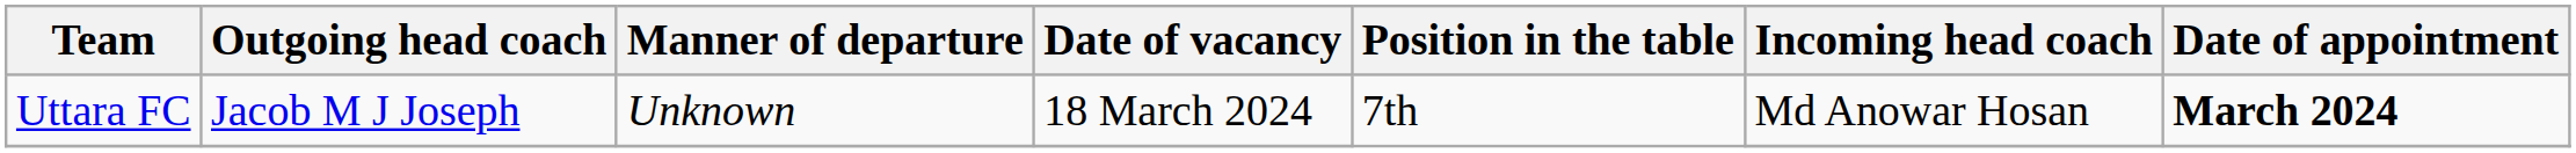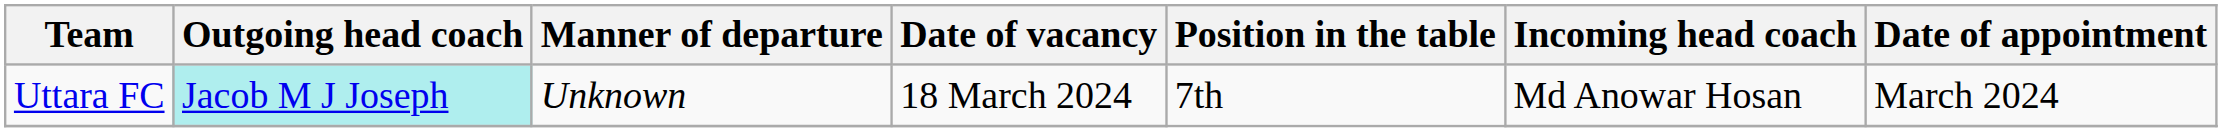Uttara FC | Outgoing head coach: no background -> paleturquoise background
Uttara FC | Date of appointment: bold -> normal
